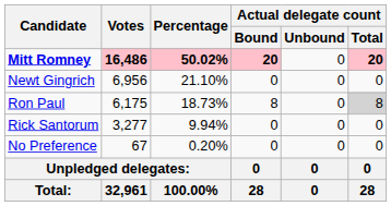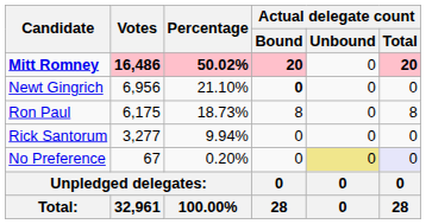Newt Gingrich | Actual delegate count / Bound: normal -> bold
Ron Paul | Actual delegate count / Total: lightgrey background -> no background
No Preference | Actual delegate count / Unbound: no background -> khaki background
No Preference | Actual delegate count / Total: no background -> lavender background
